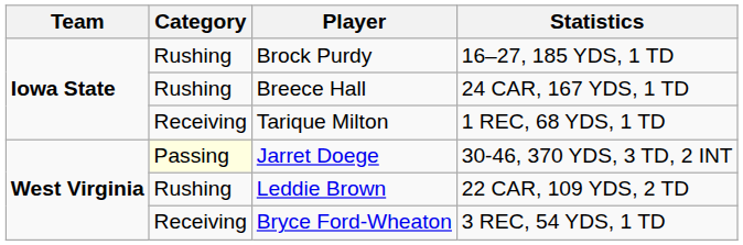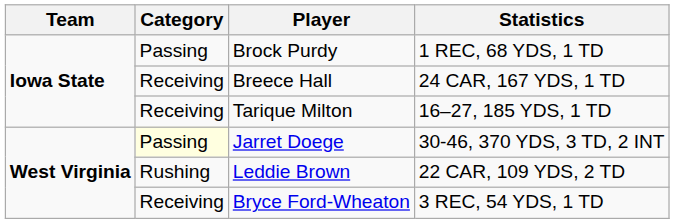Brock Purdy | Category: Rushing -> Passing
Brock Purdy | Statistics: 16–27, 185 YDS, 1 TD -> 1 REC, 68 YDS, 1 TD
Breece Hall | Category: Rushing -> Receiving
Tarique Milton | Statistics: 1 REC, 68 YDS, 1 TD -> 16–27, 185 YDS, 1 TD
